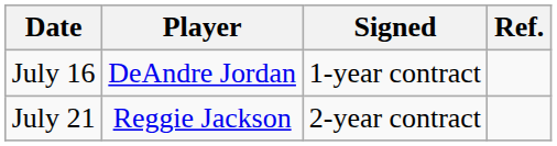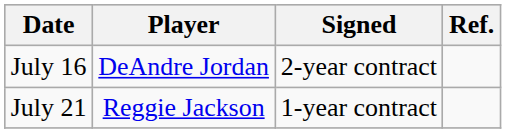July 16 | Signed: 1-year contract -> 2-year contract
July 21 | Signed: 2-year contract -> 1-year contract
